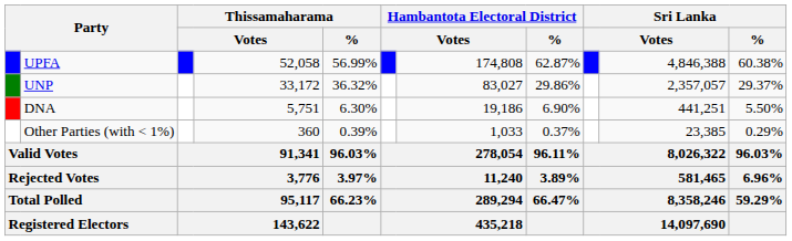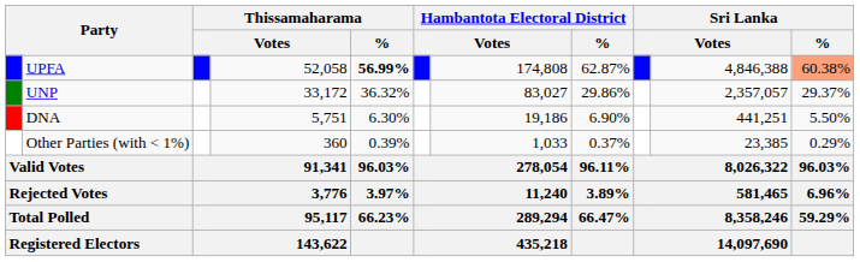UPFA | Thissamaharama / %: normal -> bold
UPFA | Sri Lanka / %: no background -> lightsalmon background
